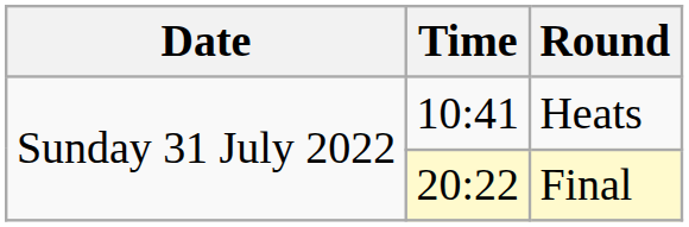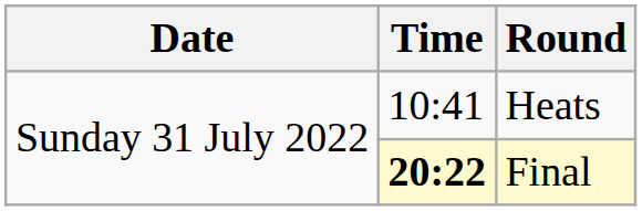Final | Time: normal -> bold
